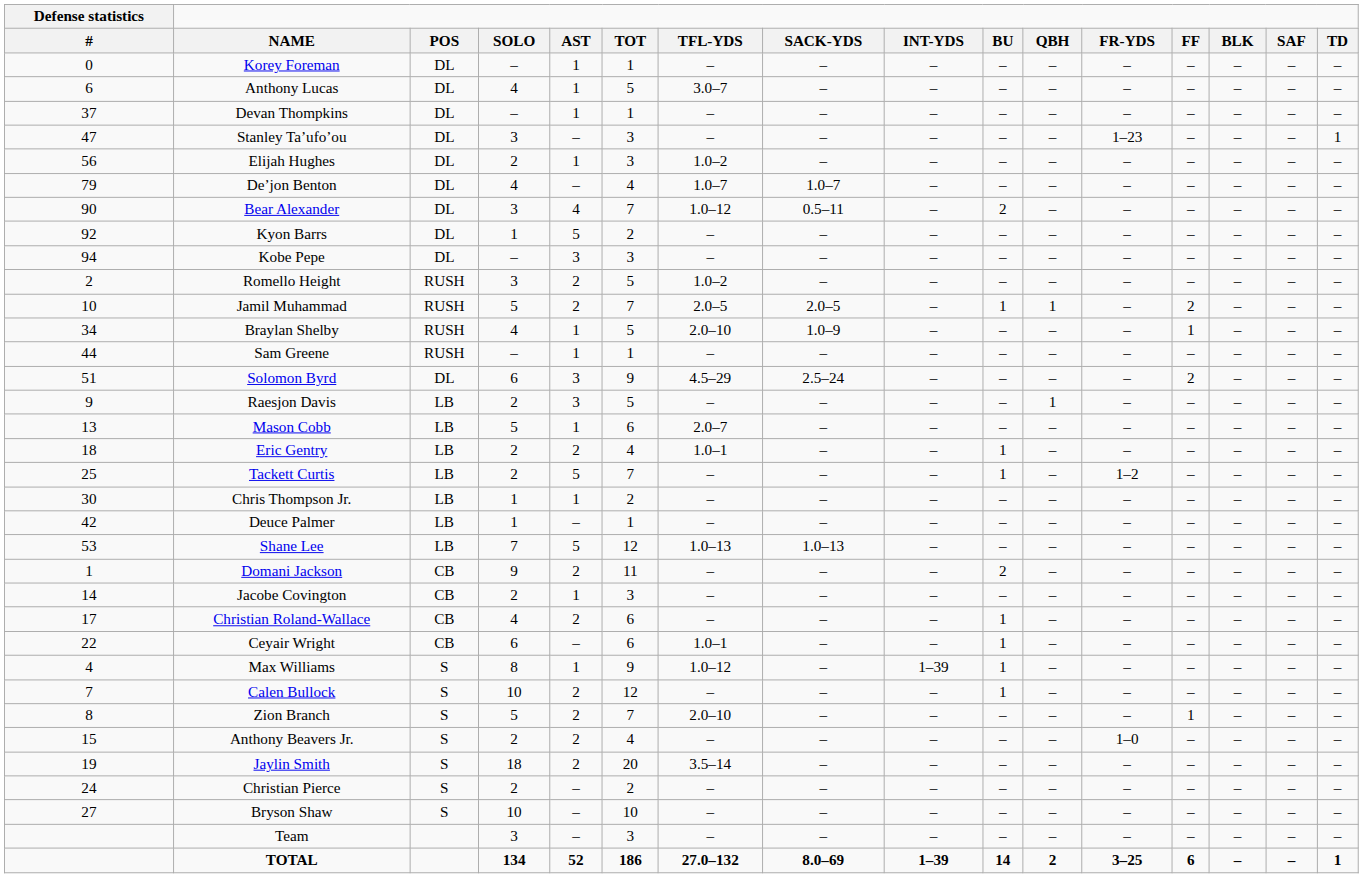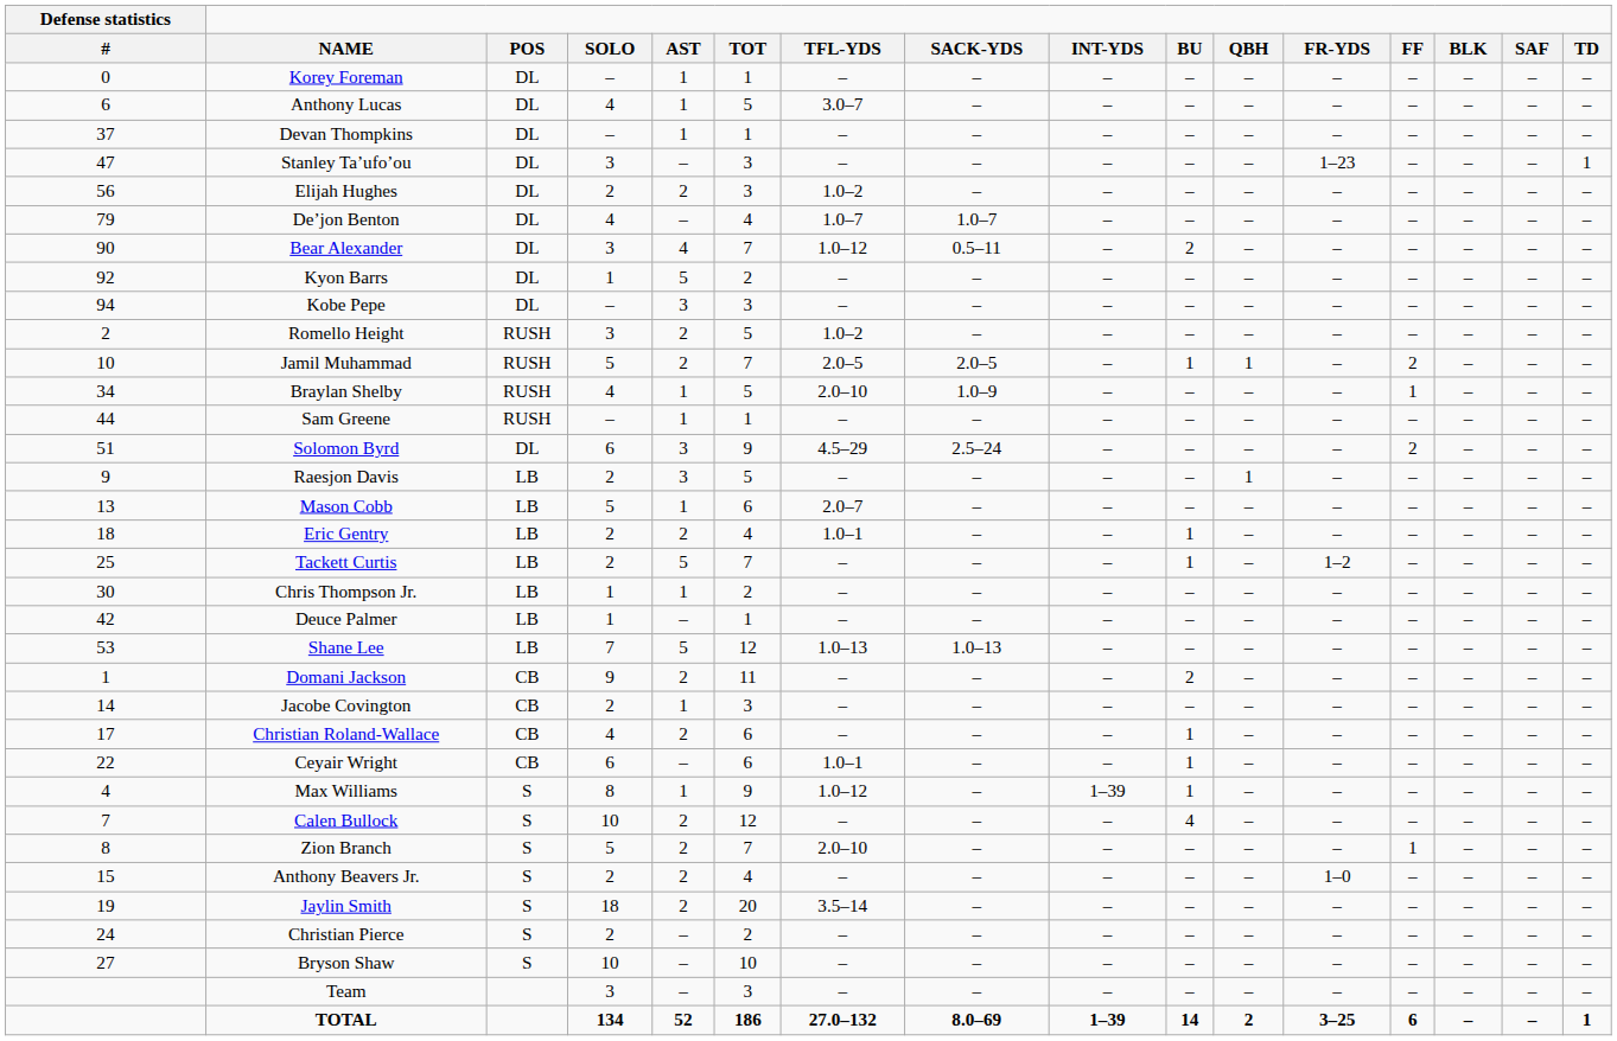Elijah Hughes | AST: 1 -> 2
Calen Bullock | BU: 1 -> 4
